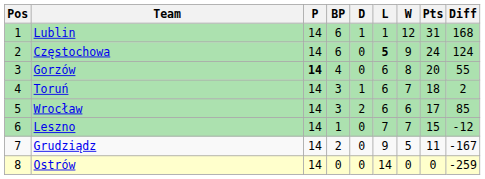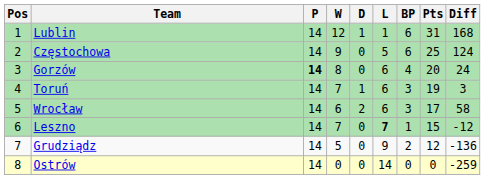columns swapped: W <-> BP
Częstochowa | L: bold -> normal
Częstochowa | Pts: 24 -> 25
Gorzów | Diff: 55 -> 24
Toruń | Pts: 18 -> 19
Toruń | Diff: 2 -> 3
Wrocław | Diff: 85 -> 58
Leszno | L: normal -> bold
Grudziądz | Pts: 11 -> 12
Grudziądz | Diff: -167 -> -136
